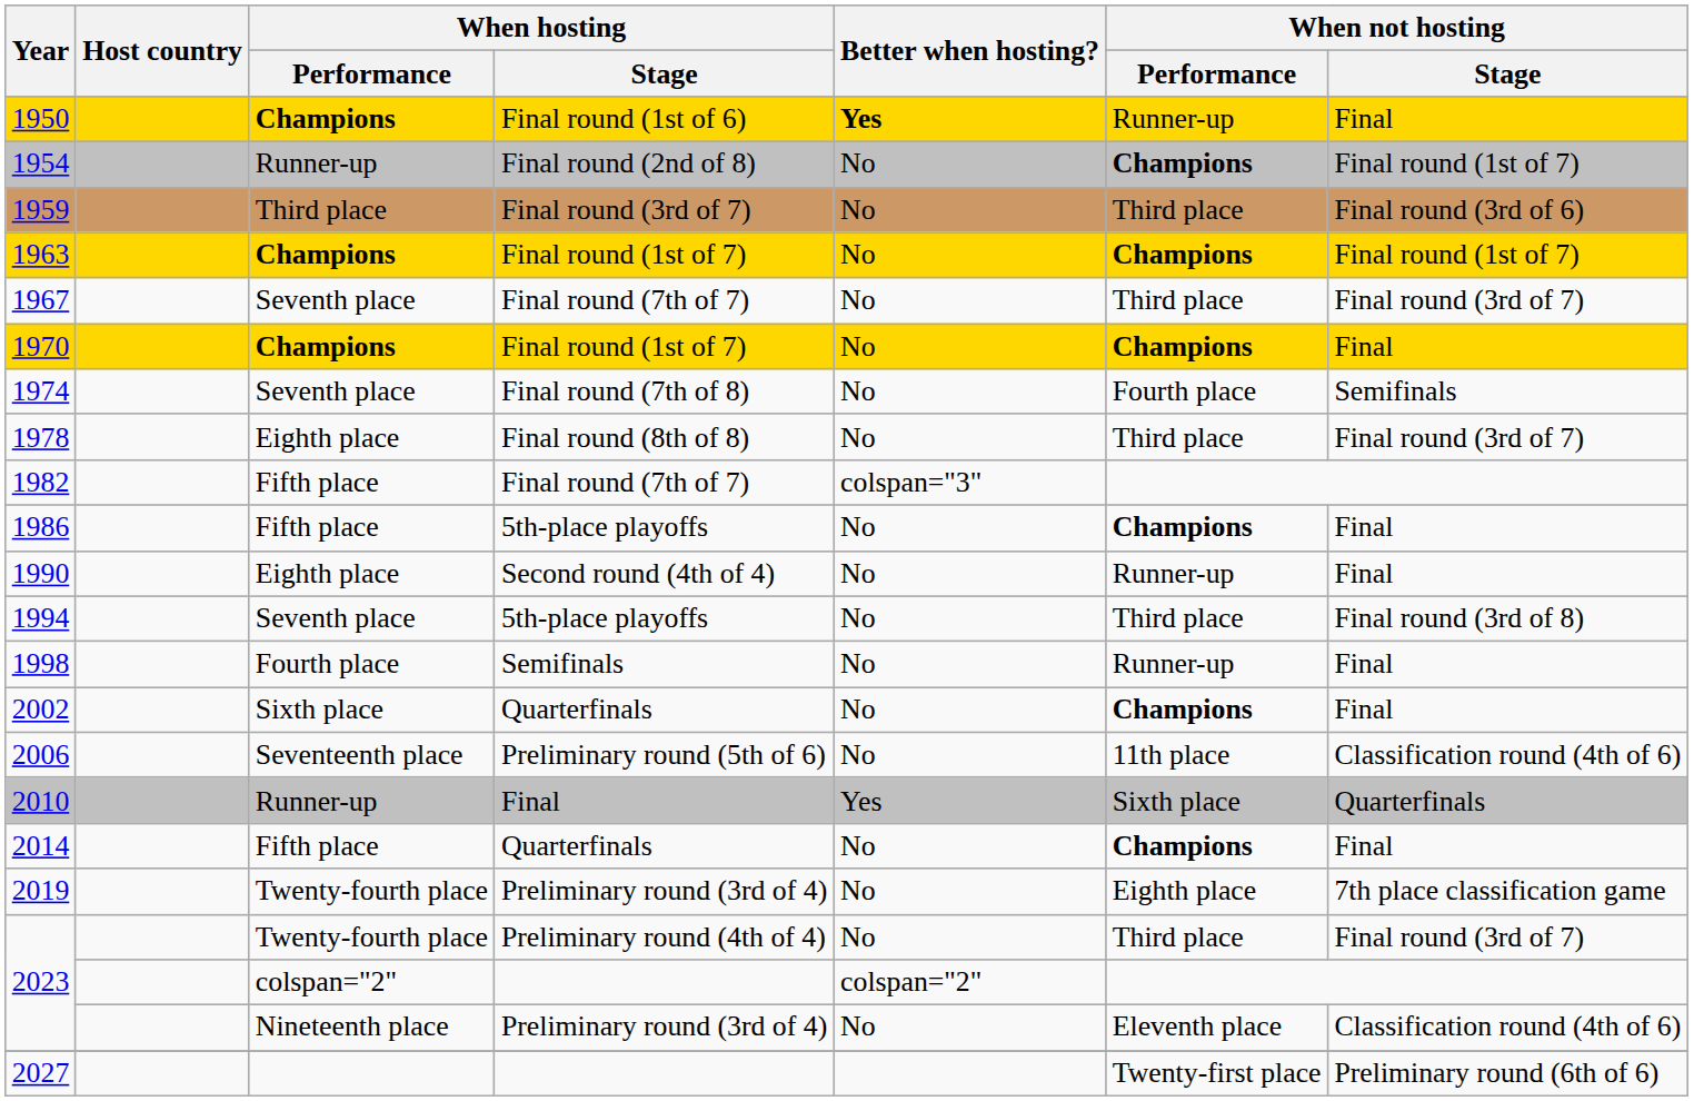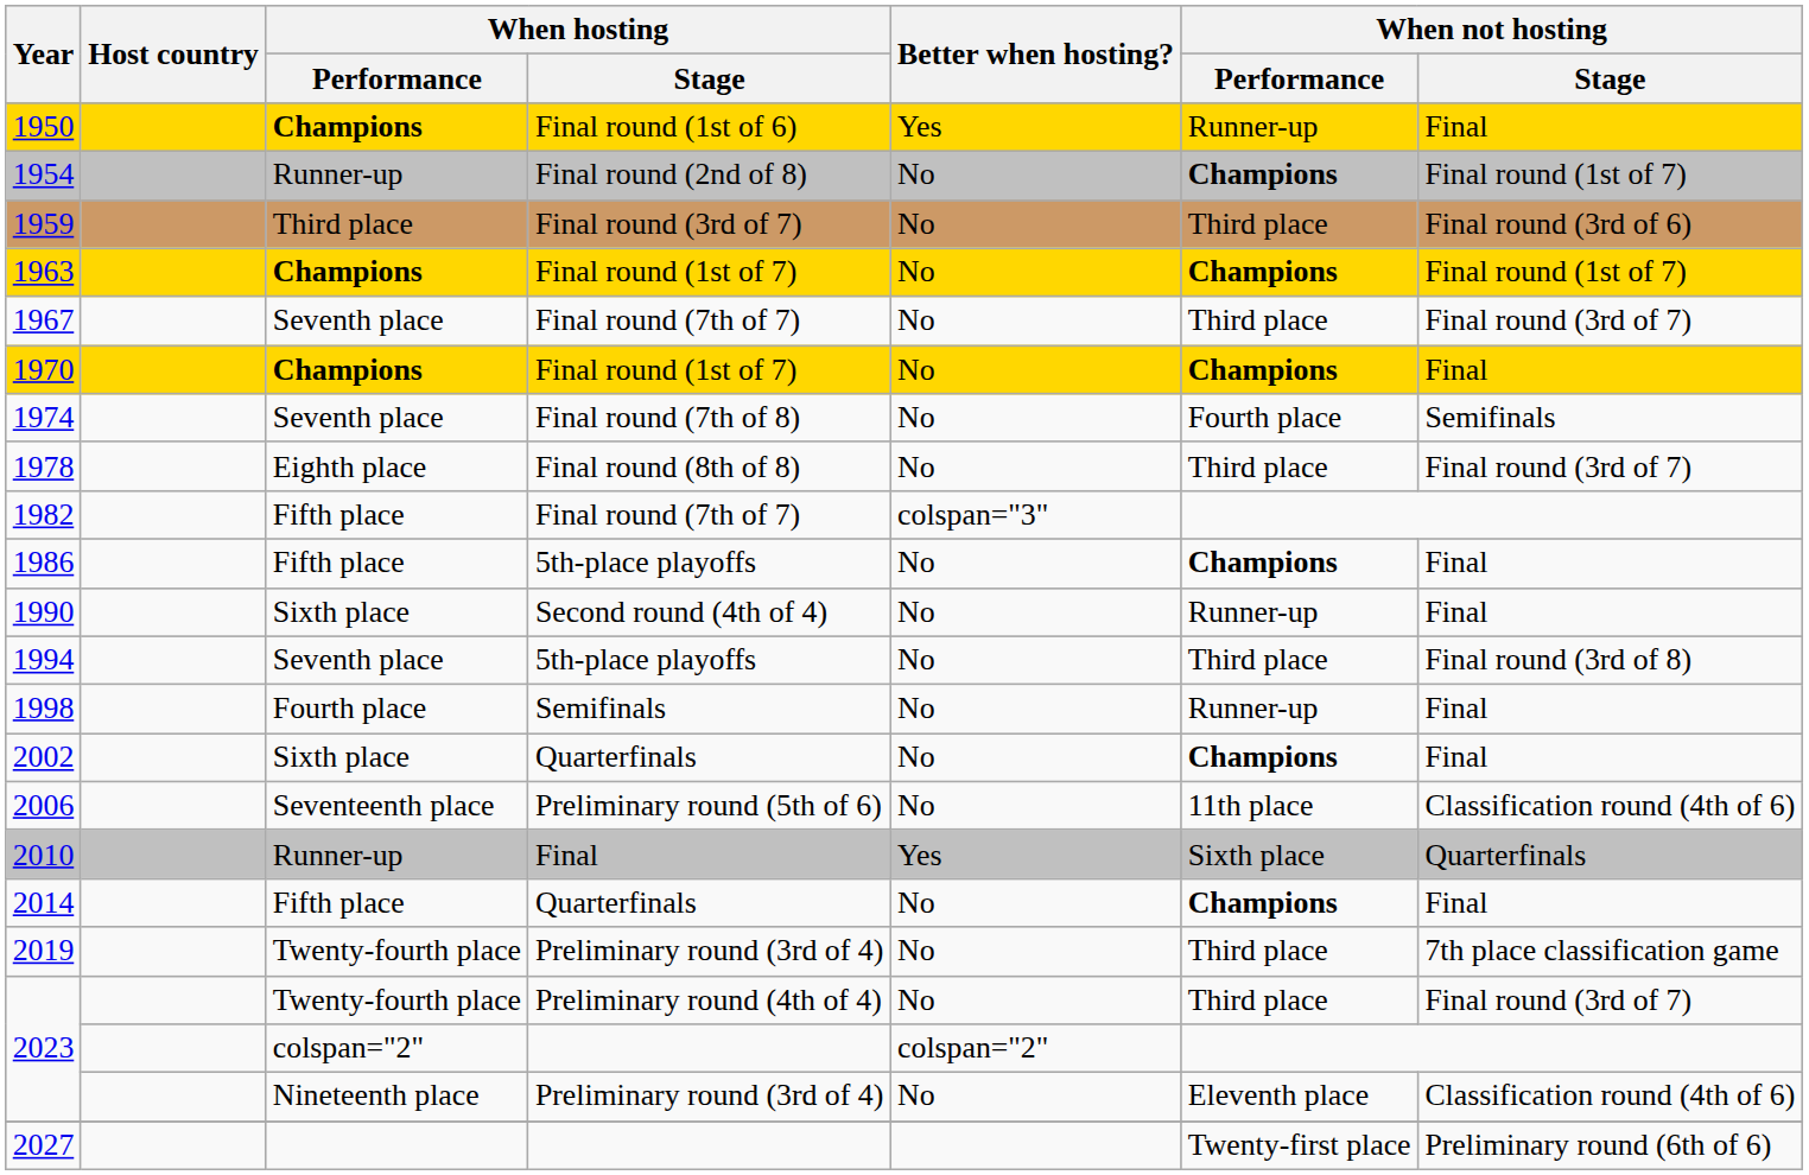1950 | Better when hosting?: bold -> normal
1990 | When hosting / Performance: Eighth place -> Sixth place
2019 | When not hosting / Performance: Eighth place -> Third place
